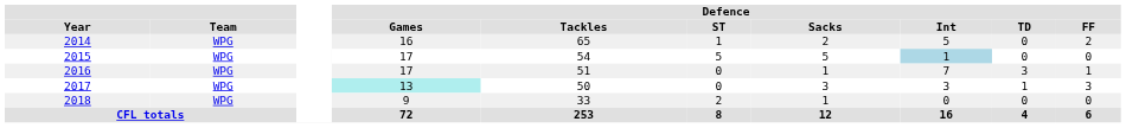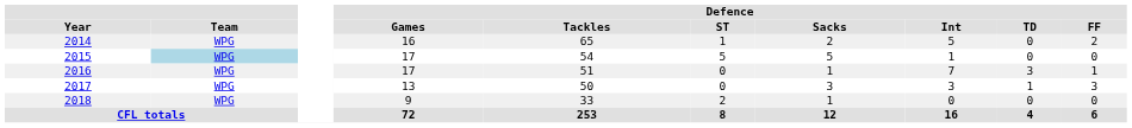2015 | Team: no background -> lightblue background
2015 | Defence / Int: lightblue background -> no background
2017 | Defence / Games: paleturquoise background -> no background
